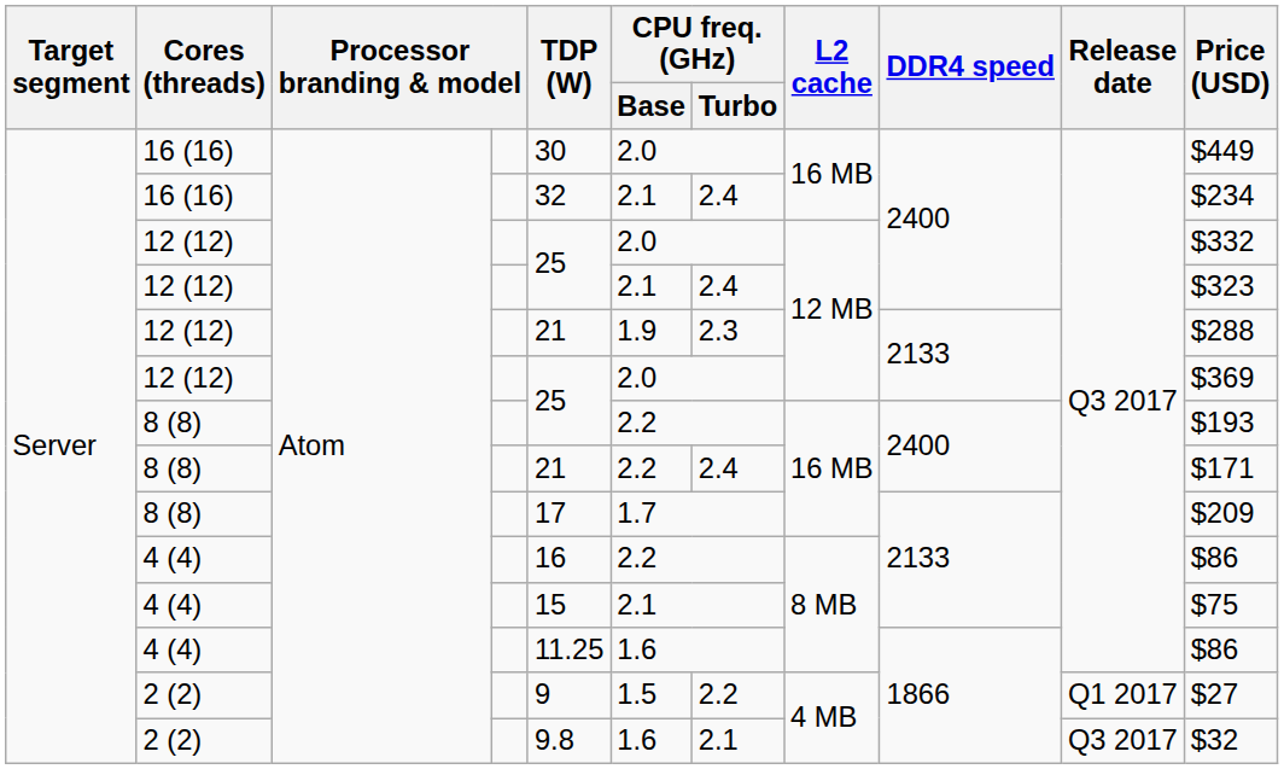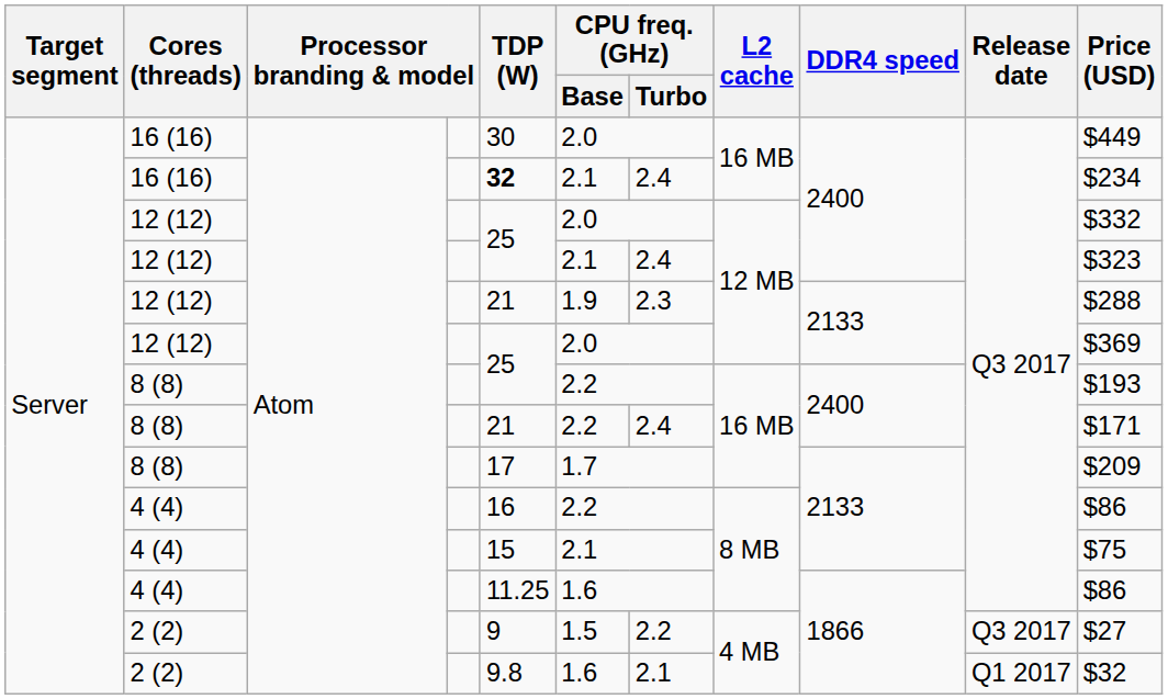row 4 | TDP (W): normal -> bold
row 15 | Release date: Q1 2017 -> Q3 2017
row 16 | Release date: Q3 2017 -> Q1 2017
